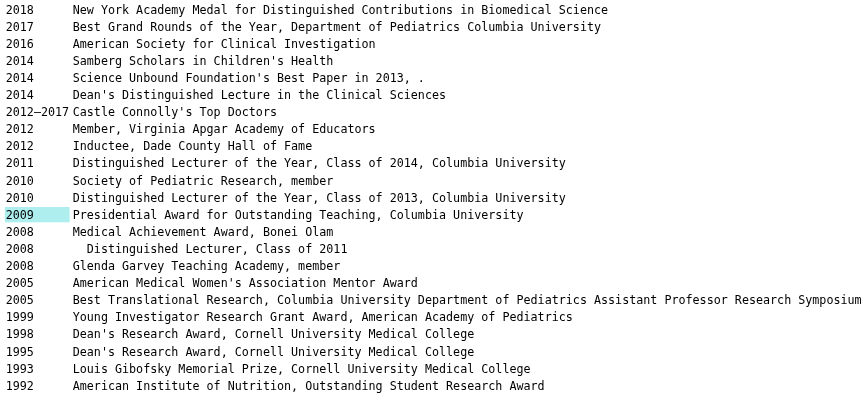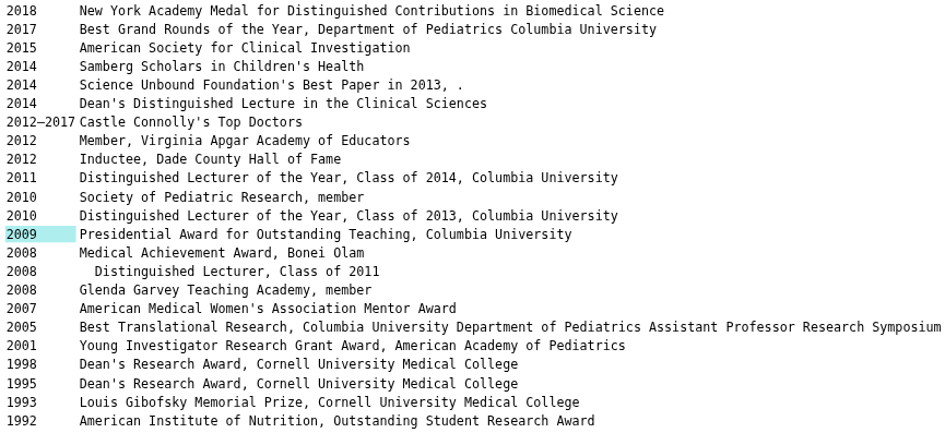row 3 | column 1: 2016 -> 2015
row 17 | column 1: 2005 -> 2007
row 19 | column 1: 1999 -> 2001
